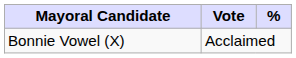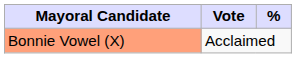Bonnie Vowel (X) | Mayoral Candidate: no background -> lightsalmon background
